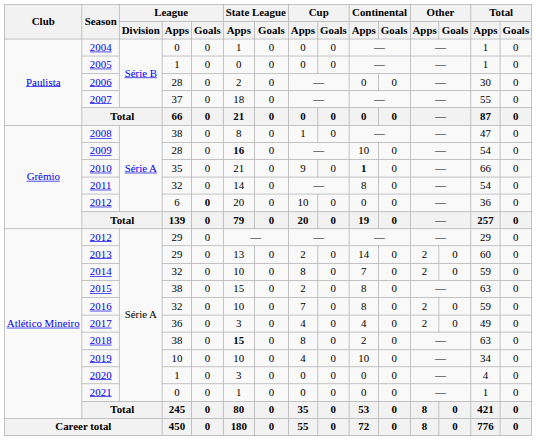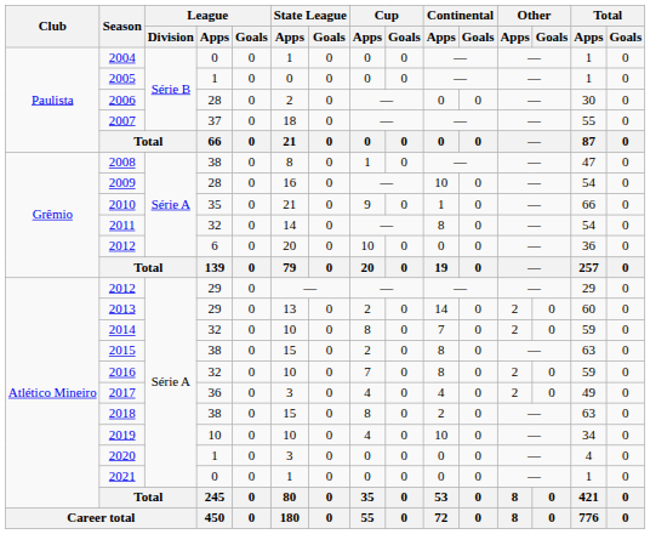2009 | State League / Apps: bold -> normal
2010 | Continental / Apps: bold -> normal
2012 / 6 | League / Goals: bold -> normal
2018 | State League / Apps: bold -> normal
